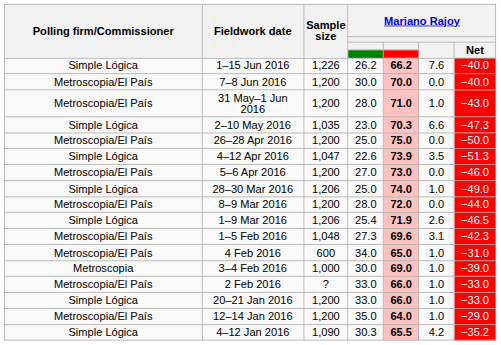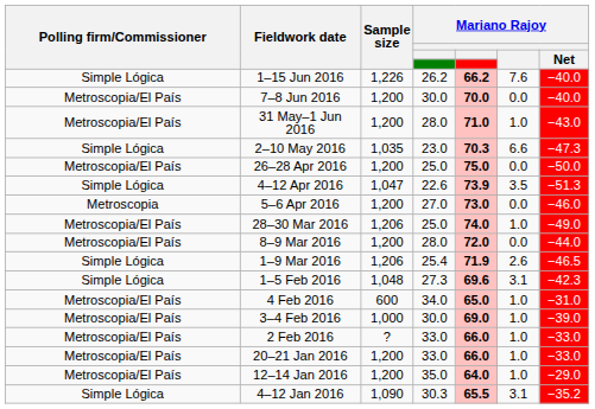5–6 Apr 2016 | Polling firm/Commissioner: Metroscopia/El País -> Metroscopia
28–30 Mar 2016 | Polling firm/Commissioner: Simple Lógica -> Metroscopia/El País
1–5 Feb 2016 | Polling firm/Commissioner: Metroscopia/El País -> Simple Lógica
3–4 Feb 2016 | Polling firm/Commissioner: Metroscopia -> Metroscopia/El País
20–21 Jan 2016 | Polling firm/Commissioner: Simple Lógica -> Metroscopia/El País
4–12 Jan 2016 | column 6: 4.2 -> 3.1
